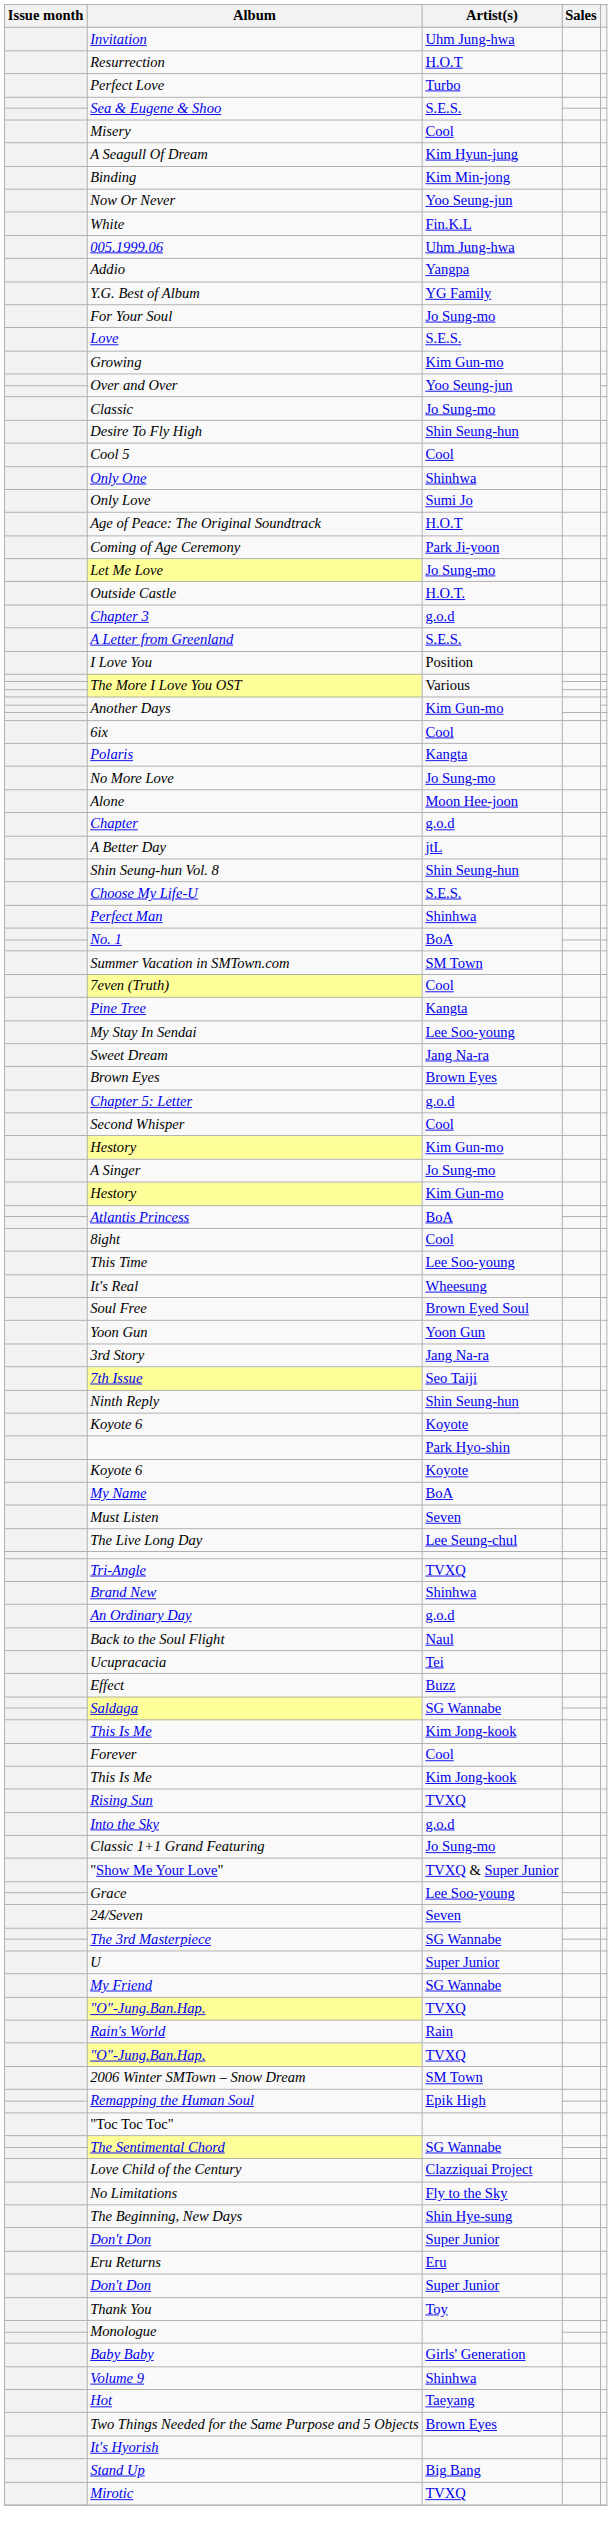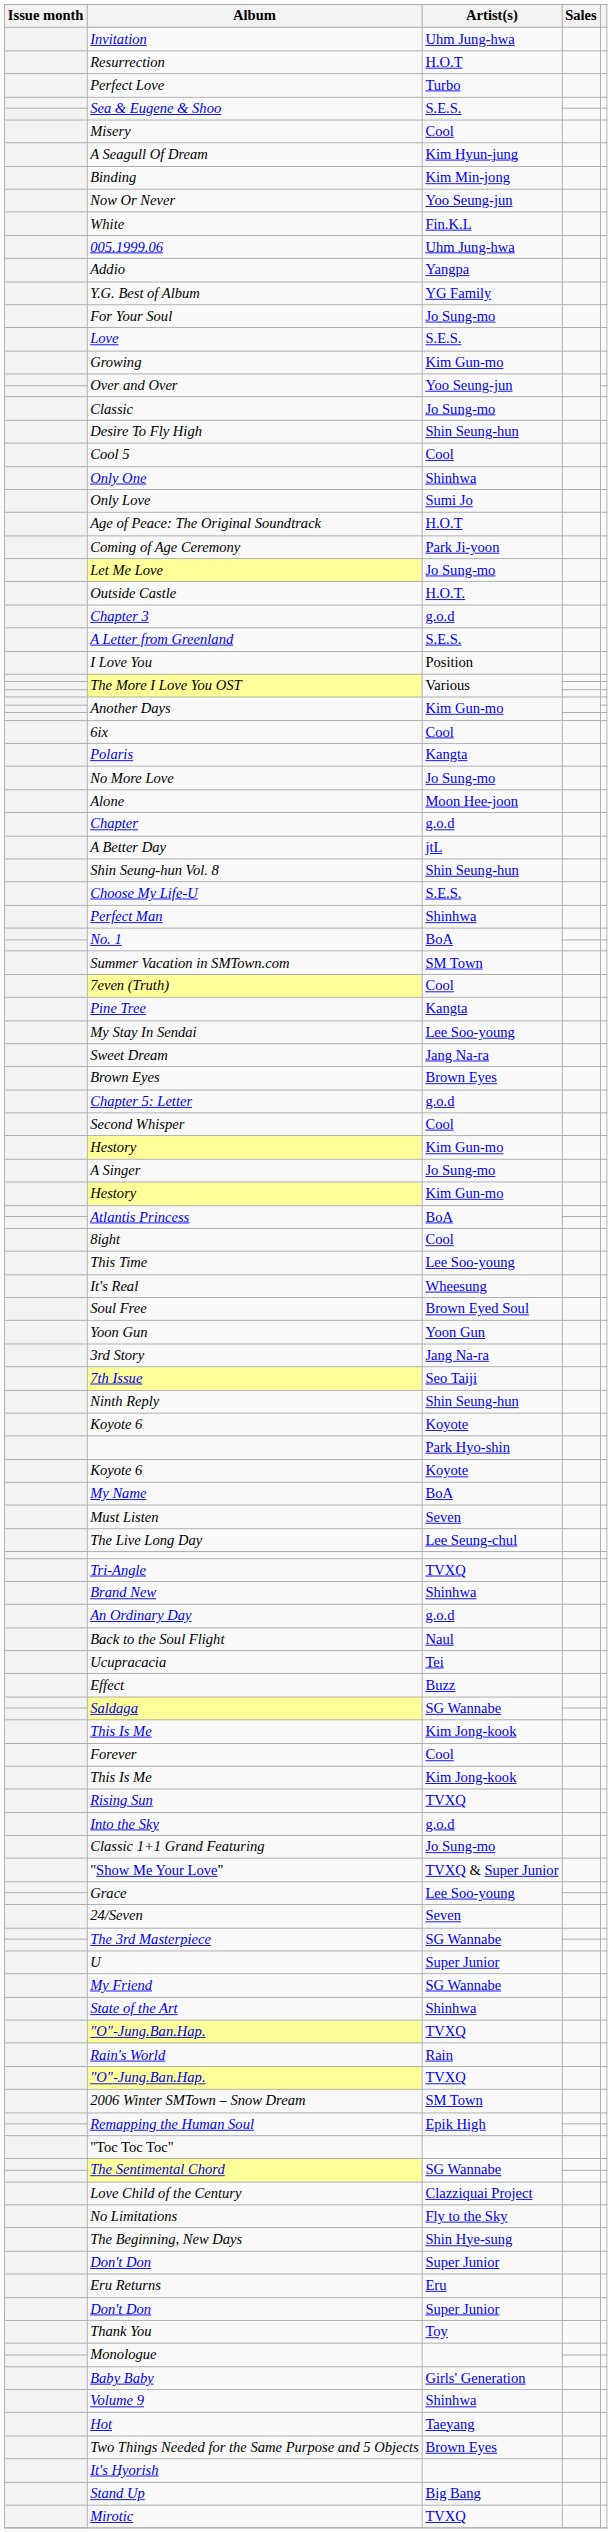+ row: State of the Art | Shinhwa
